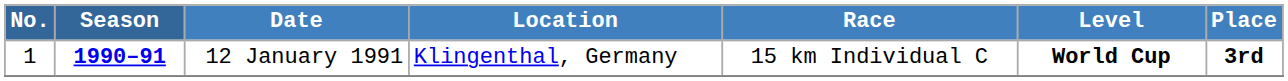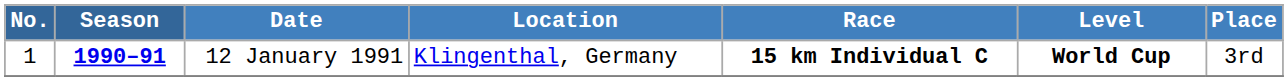12 January 1991 | Race: normal -> bold
12 January 1991 | Place: bold -> normal
